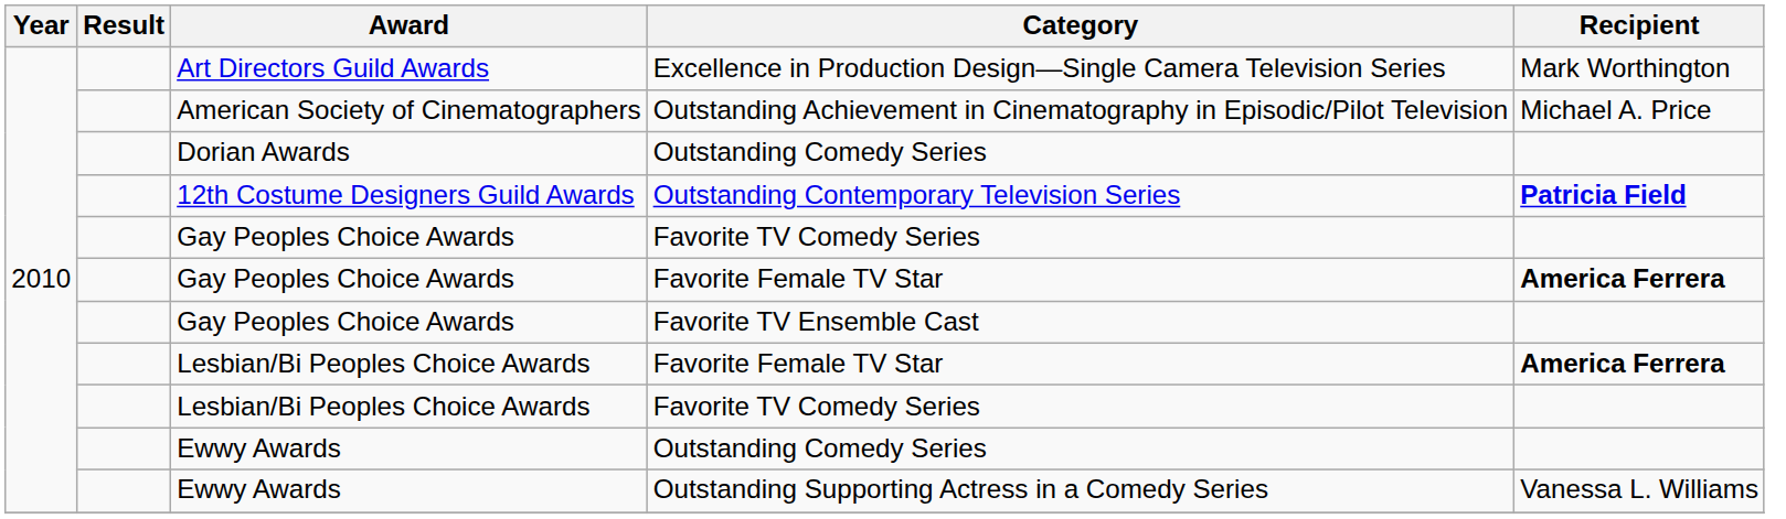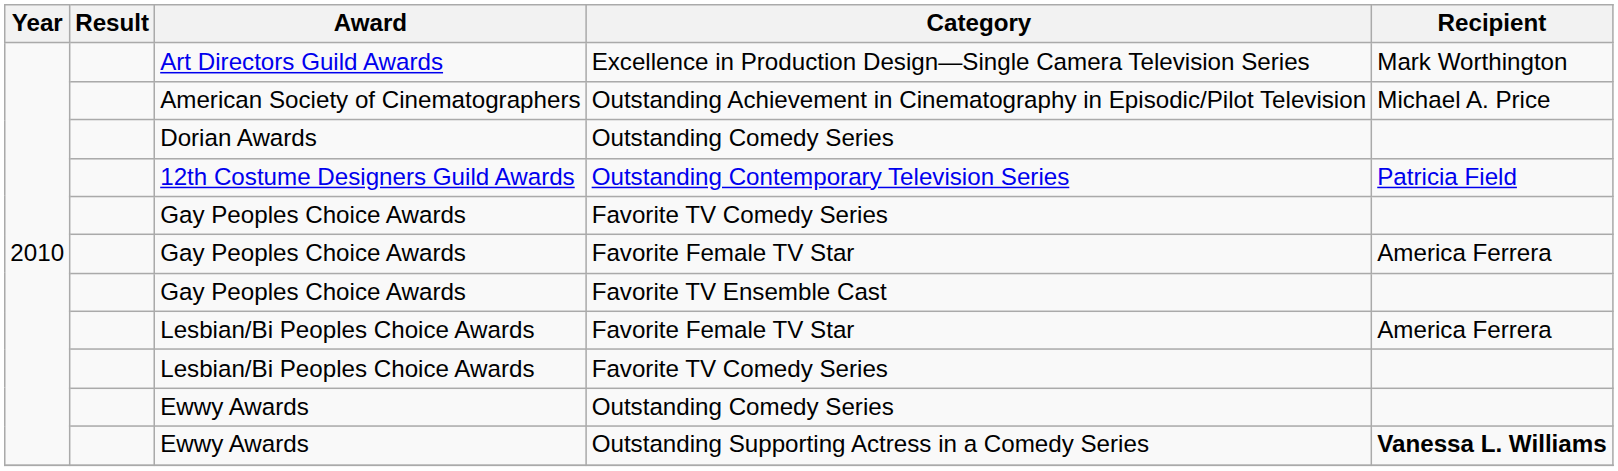Outstanding Contemporary Television Series | Recipient: bold -> normal
Gay Peoples Choice Awards / Favorite Female TV Star | Recipient: bold -> normal
Lesbian/Bi Peoples Choice Awards / Favorite Female TV Star | Recipient: bold -> normal
Outstanding Supporting Actress in a Comedy Series | Recipient: normal -> bold
